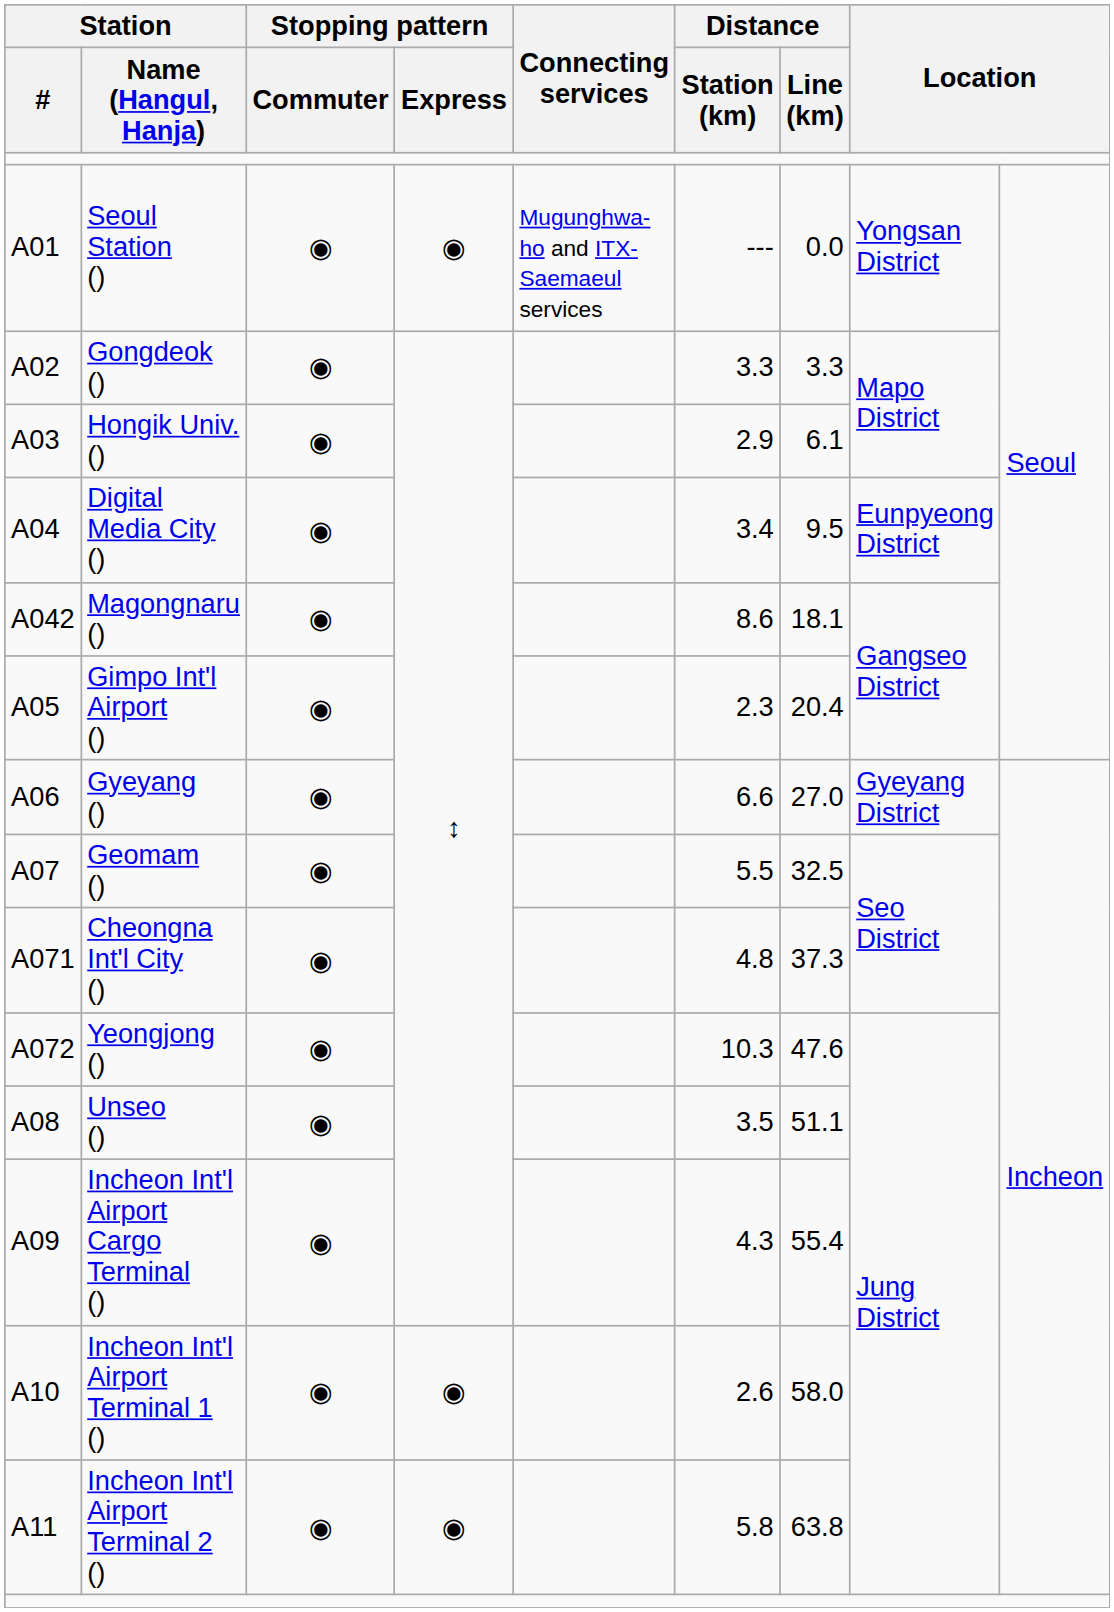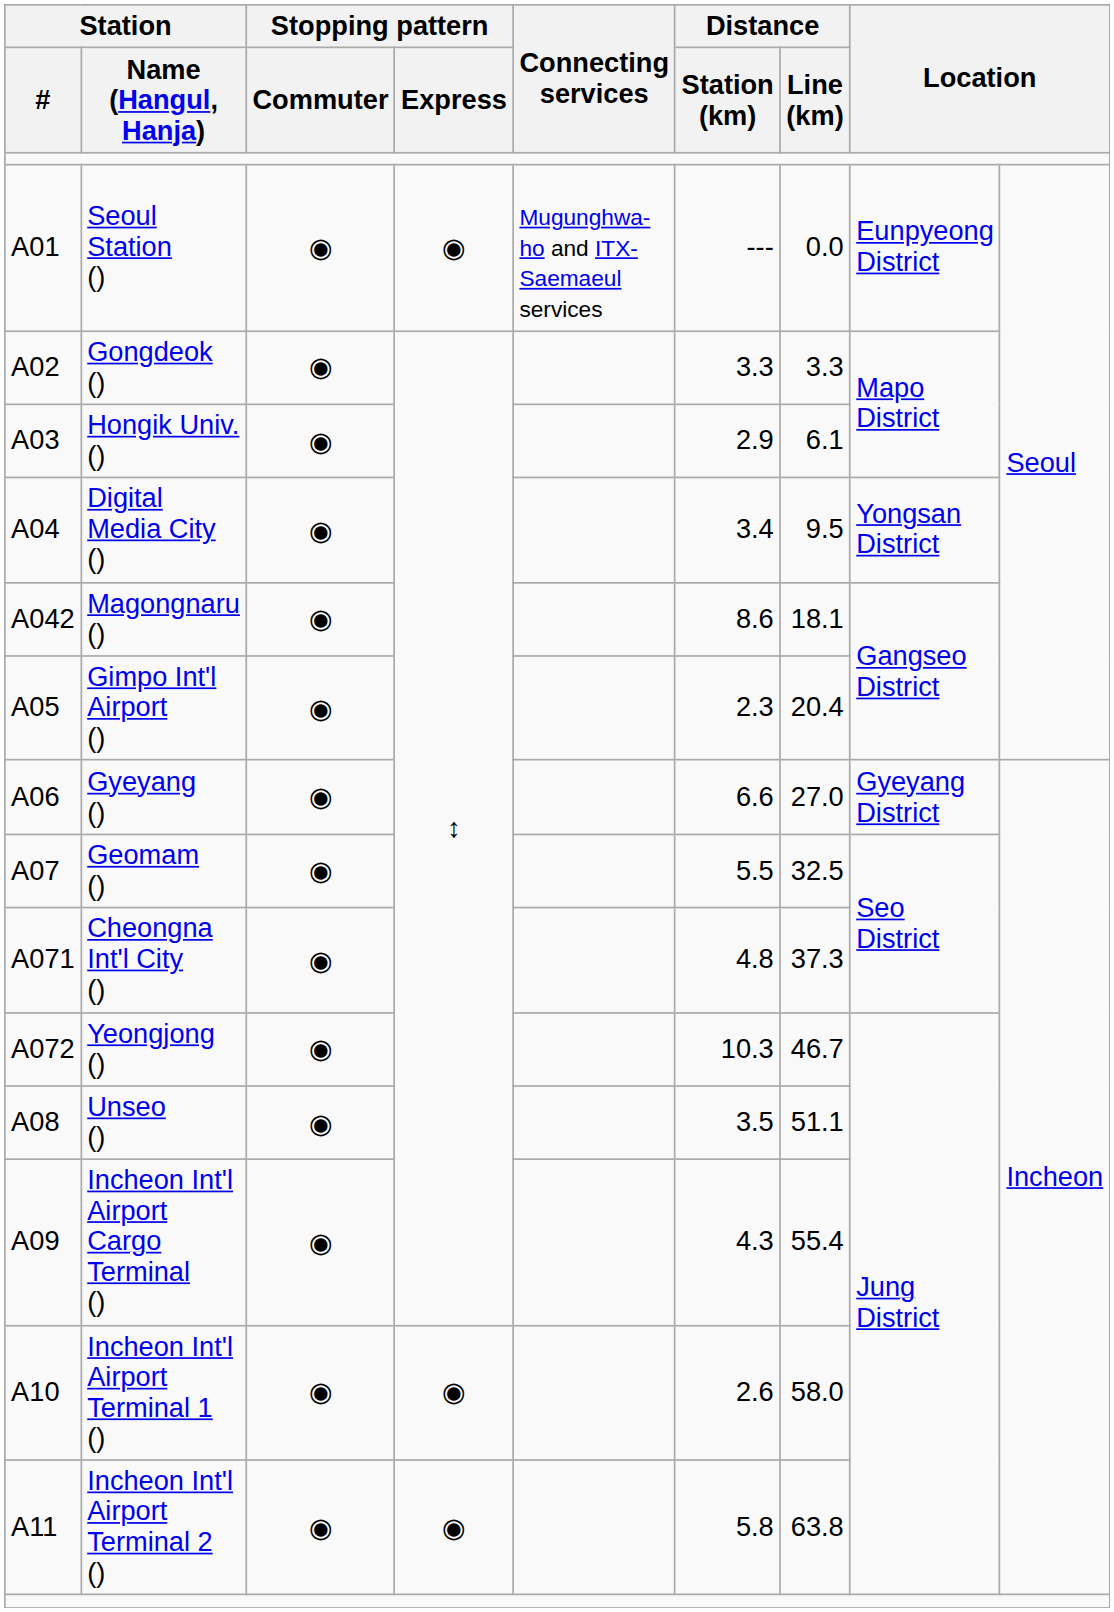Seoul Station () | column 8: Yongsan District -> Eunpyeong District
Digital Media City () | column 8: Eunpyeong District -> Yongsan District
Yeongjong () | Distance / Line (km): 47.6 -> 46.7
